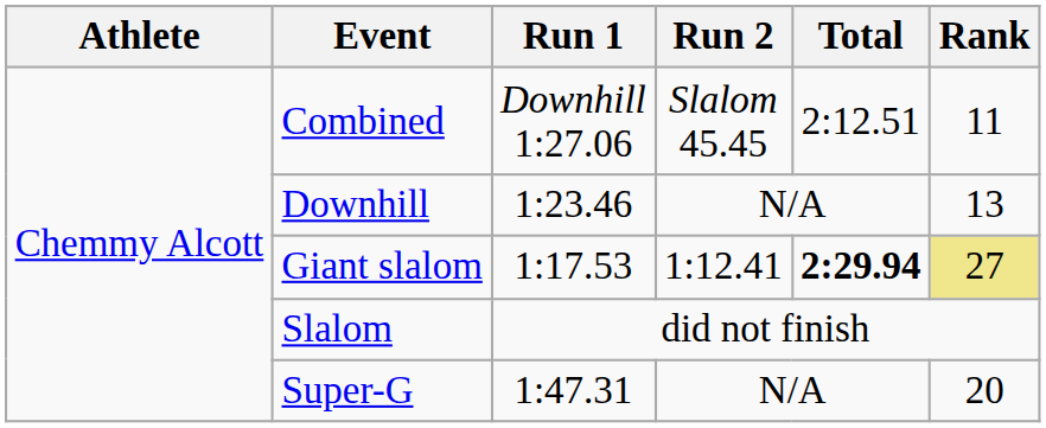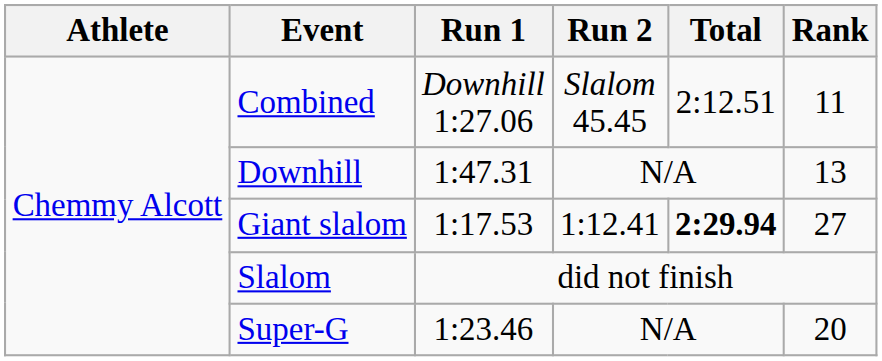Downhill | Run 1: 1:23.46 -> 1:47.31
Giant slalom | Rank: khaki background -> no background
Super-G | Run 1: 1:47.31 -> 1:23.46
